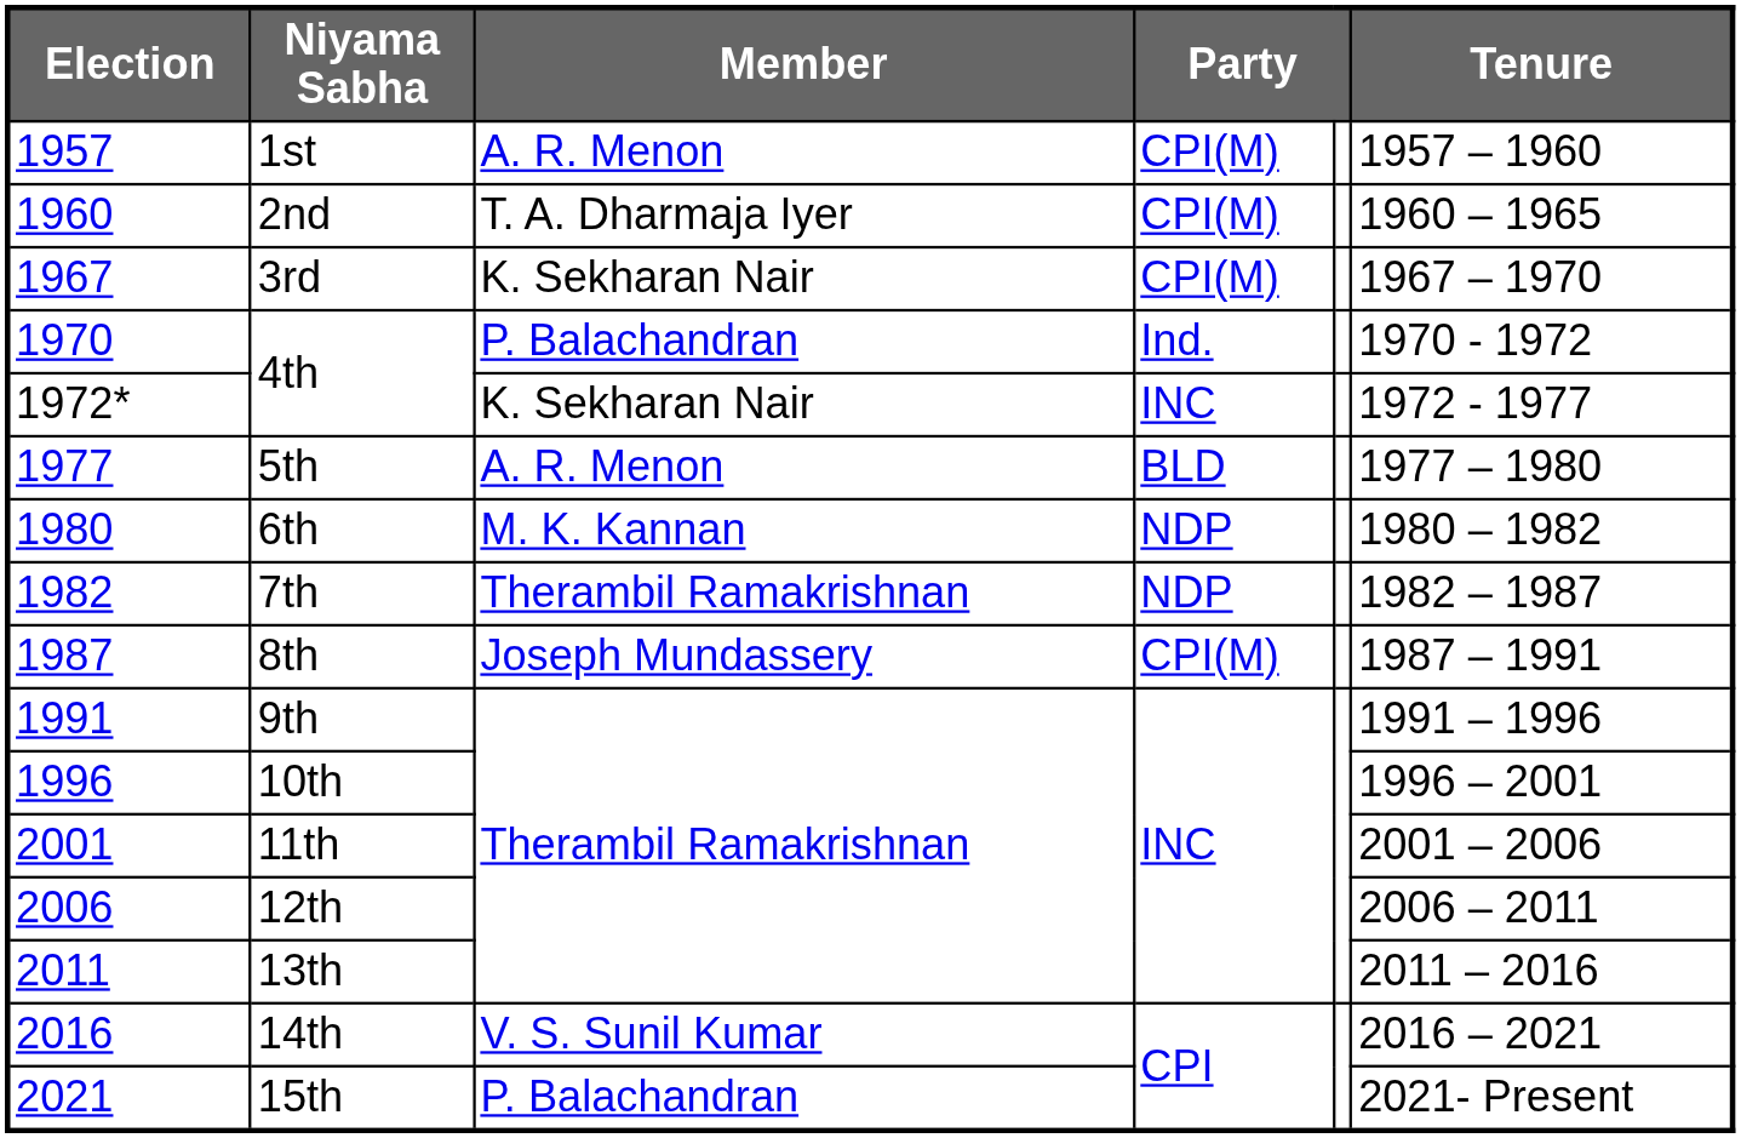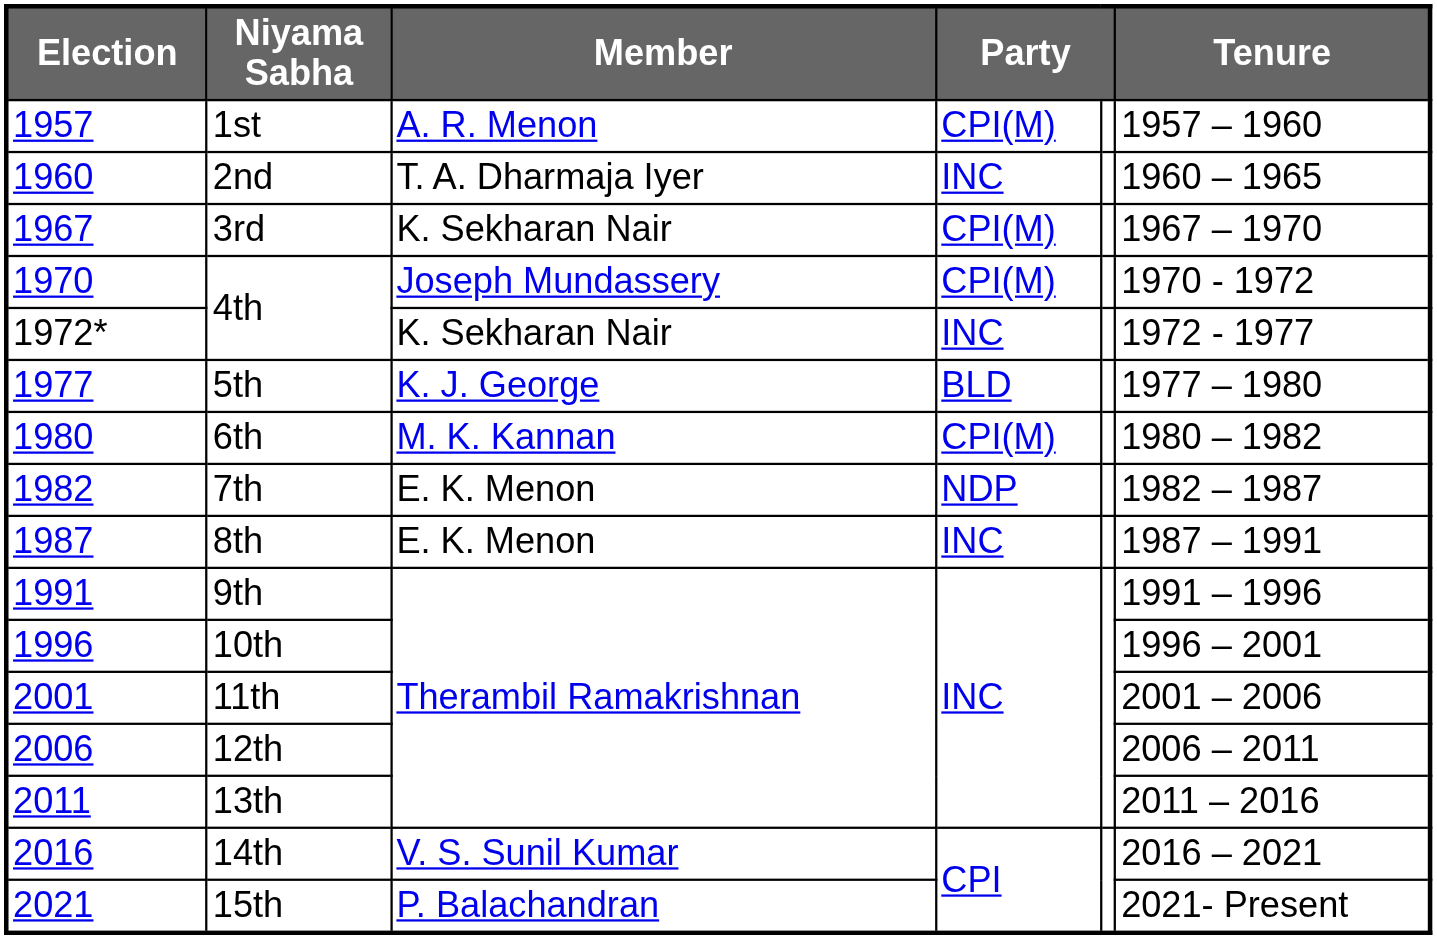2nd | column 4: CPI(M) -> INC
1970 / 4th | Member: P. Balachandran -> Joseph Mundassery
1970 / 4th | column 4: Ind. -> CPI(M)
5th | Member: A. R. Menon -> K. J. George
6th | column 4: NDP -> CPI(M)
7th | Member: Therambil Ramakrishnan -> E. K. Menon
8th | Member: Joseph Mundassery -> E. K. Menon
8th | column 4: CPI(M) -> INC
